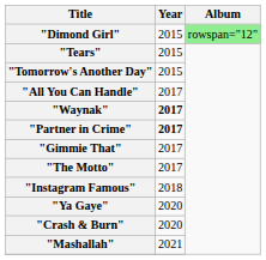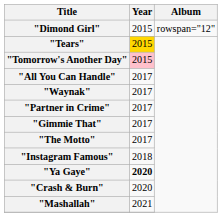"Dimond Girl" | Album: lightgreen background -> no background
"Tears" | Year: no background -> gold background
"Tomorrow's Another Day" | Year: no background -> pink background
"Waynak" | Year: bold -> normal
"Partner in Crime" | Year: bold -> normal
"Ya Gaye" | Year: normal -> bold
